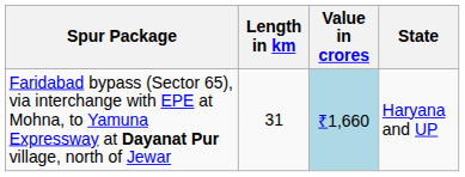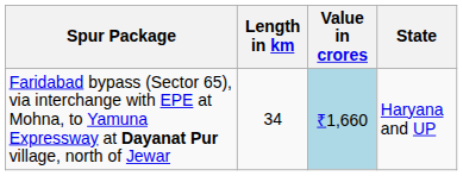row 2 | Length in km: 31 -> 34
